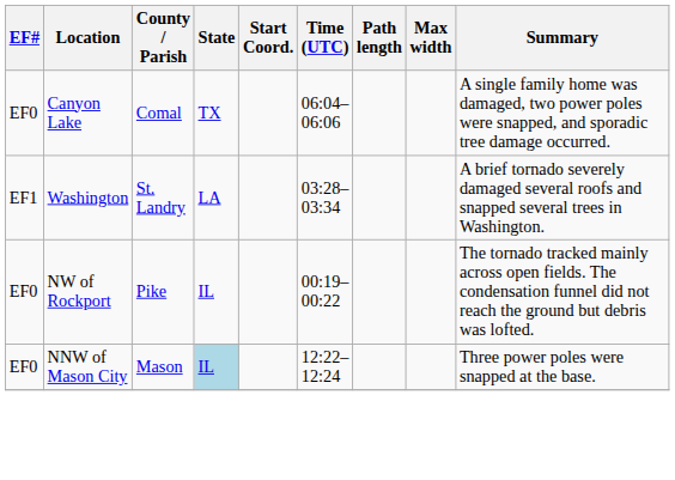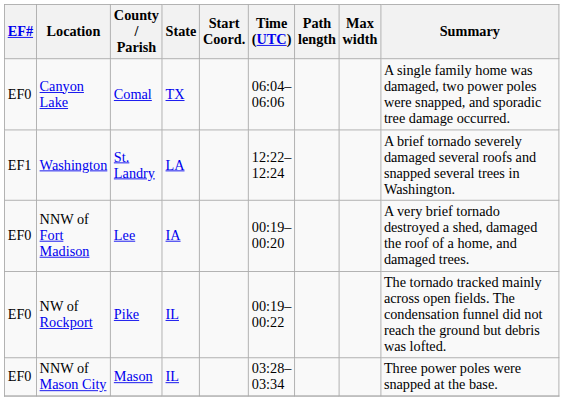Washington | Time (UTC): 03:28–03:34 -> 12:22–12:24
+ row: EF0 | NNW of Fort Madison | Lee | IA | 00:19–00:20 | A very brief tornado destroyed a shed, damaged the roof of a home, and damaged trees.
NNW of Mason City | State: lightblue background -> no background
NNW of Mason City | Time (UTC): 12:22–12:24 -> 03:28–03:34
